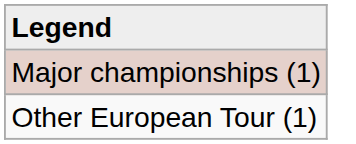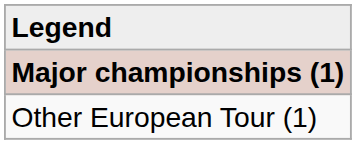row 2 | column 1: normal -> bold
